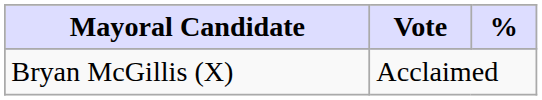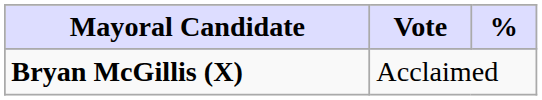Bryan McGillis (X) | Mayoral Candidate: normal -> bold
